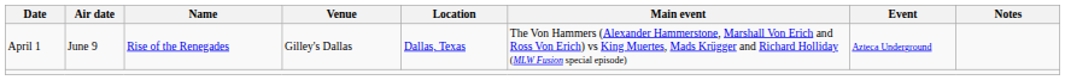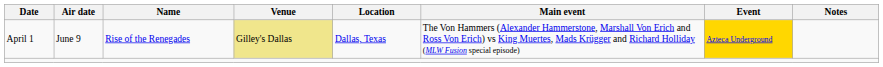April 1 | Venue: no background -> khaki background
April 1 | Event: no background -> gold background
